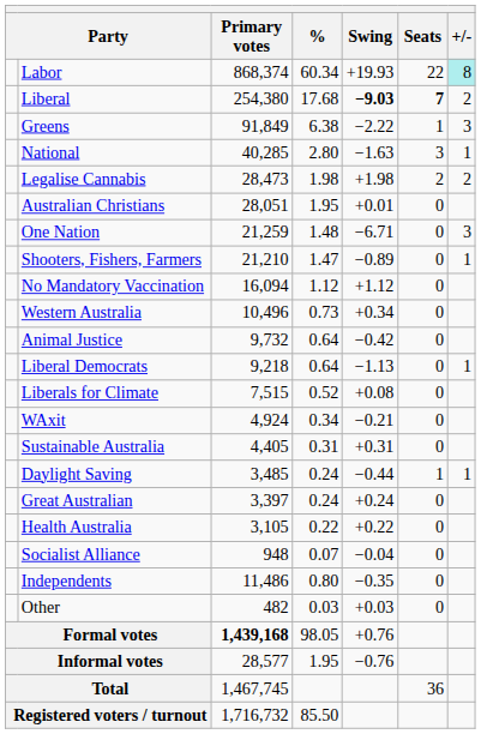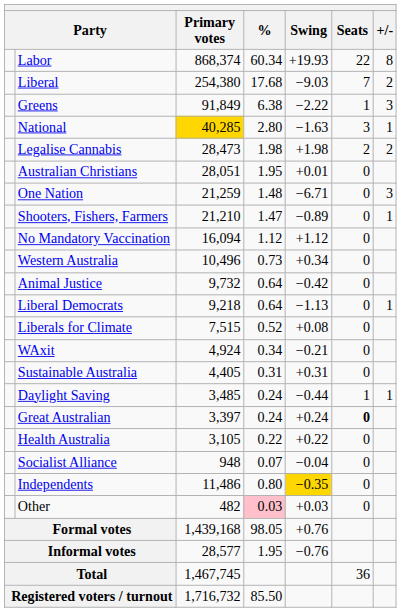Labor | +/-: paleturquoise background -> no background
Liberal | Swing: bold -> normal
Liberal | Seats: bold -> normal
National | Primary votes: no background -> gold background
Great Australian | Seats: normal -> bold
Independents | Swing: no background -> gold background
Other | %: no background -> pink background
Formal votes | Primary votes: bold -> normal
